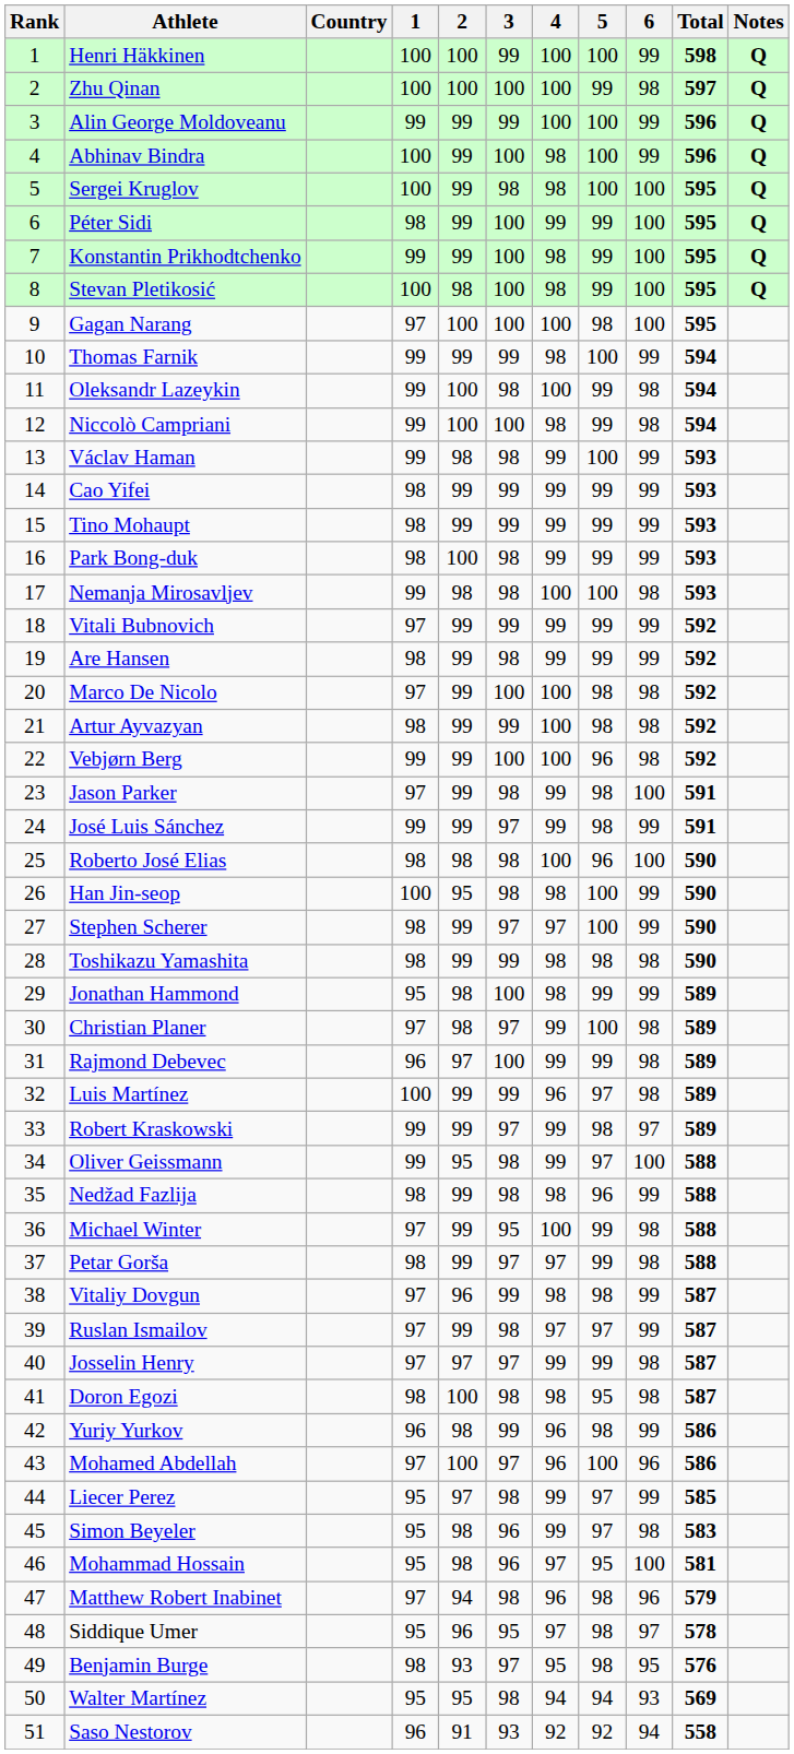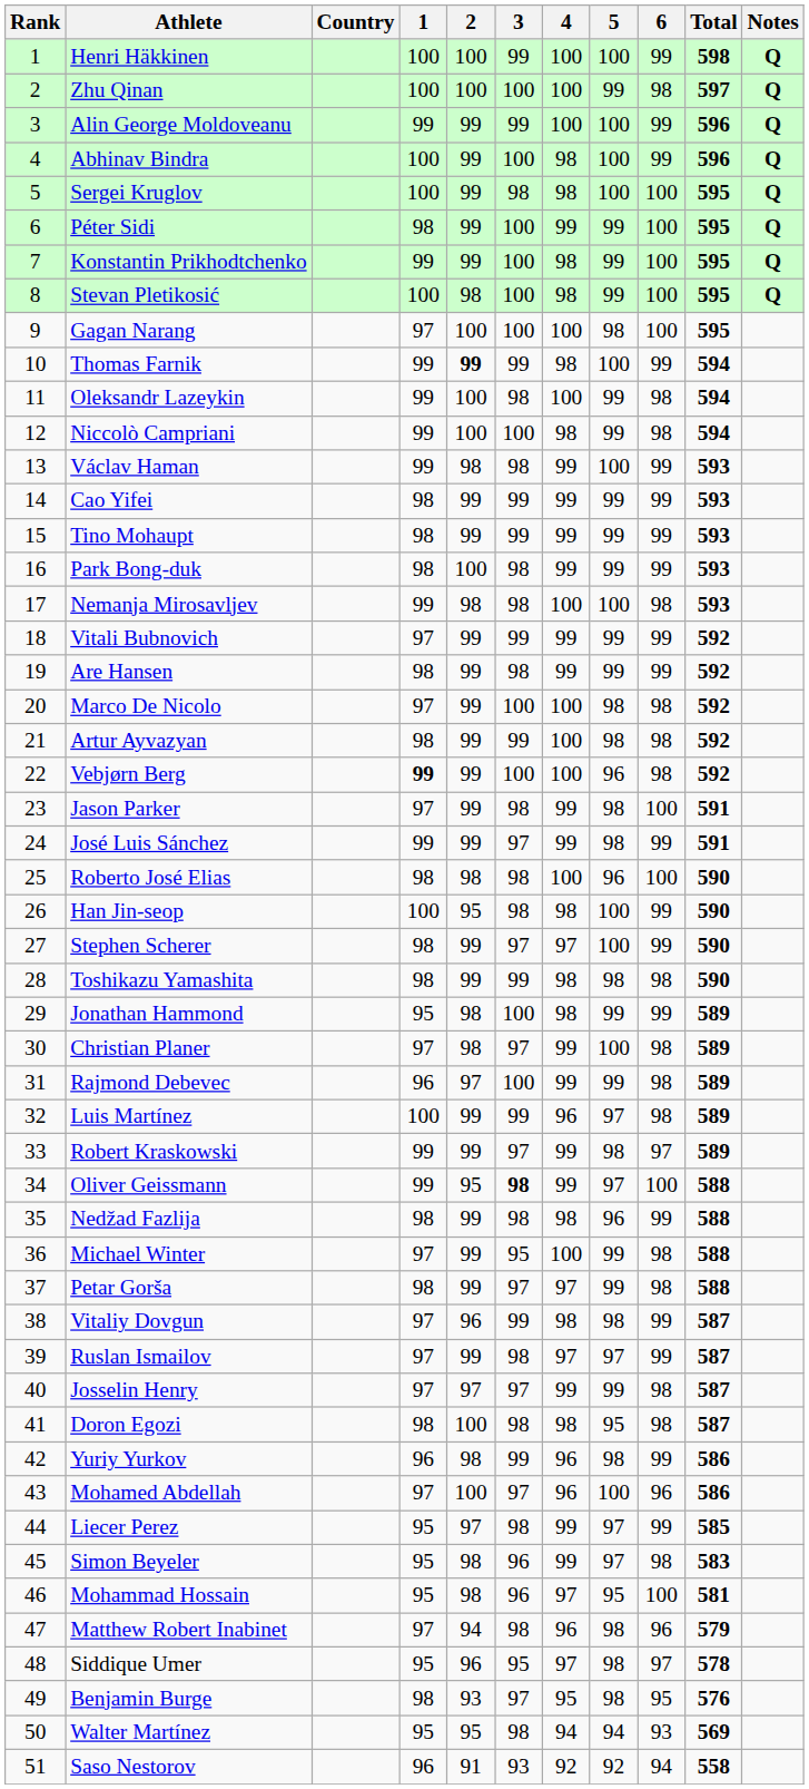Thomas Farnik | 2: normal -> bold
Vebjørn Berg | 1: normal -> bold
Oliver Geissmann | 3: normal -> bold
